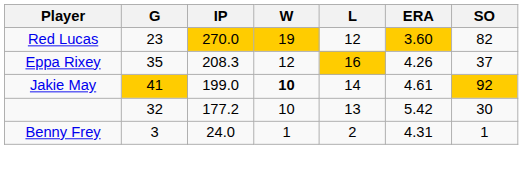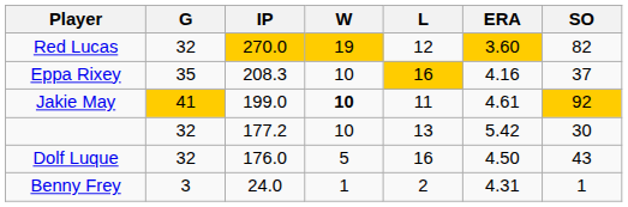Red Lucas | G: 23 -> 32
Eppa Rixey | W: 12 -> 10
Eppa Rixey | ERA: 4.26 -> 4.16
Jakie May | L: 14 -> 11
+ row: Dolf Luque | 32 | 176.0 | 5 | 16 | 4.50 | 43
